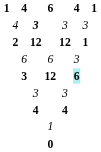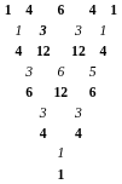row 2 | column 2: 4 -> 1
row 2 | column 8: 3 -> 1
row 3 | column 2: 2 -> 4
row 3 | column 8: 1 -> 4
row 4 | column 3: 6 -> 3
row 4 | column 7: 3 -> 5
row 5 | column 3: 3 -> 6
row 5 | column 7: paleturquoise background -> no background
row 9 | column 5: 0 -> 1
